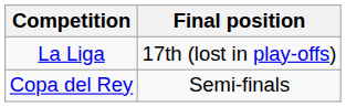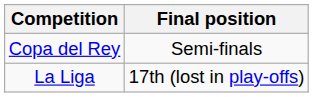rows swapped: La Liga <-> Copa del Rey
